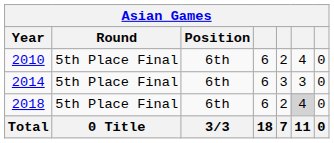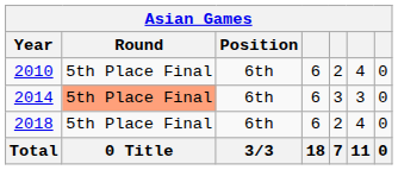2014 | Round: no background -> lightsalmon background
2018 | column 6: lightgrey background -> no background
